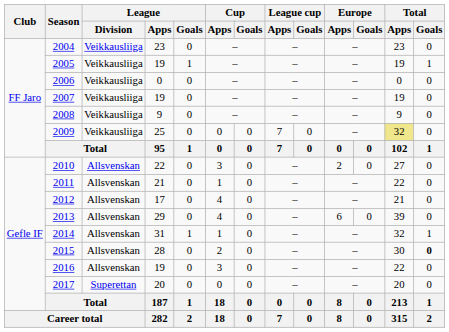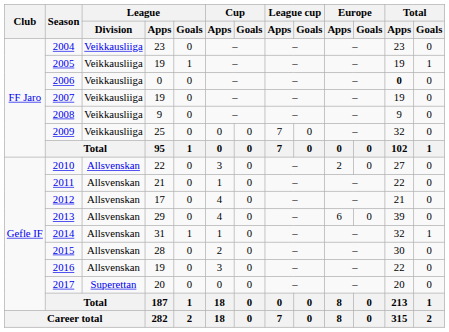2006 | Total / Apps: normal -> bold
2009 | Total / Apps: khaki background -> no background
2015 | Total / Goals: bold -> normal
